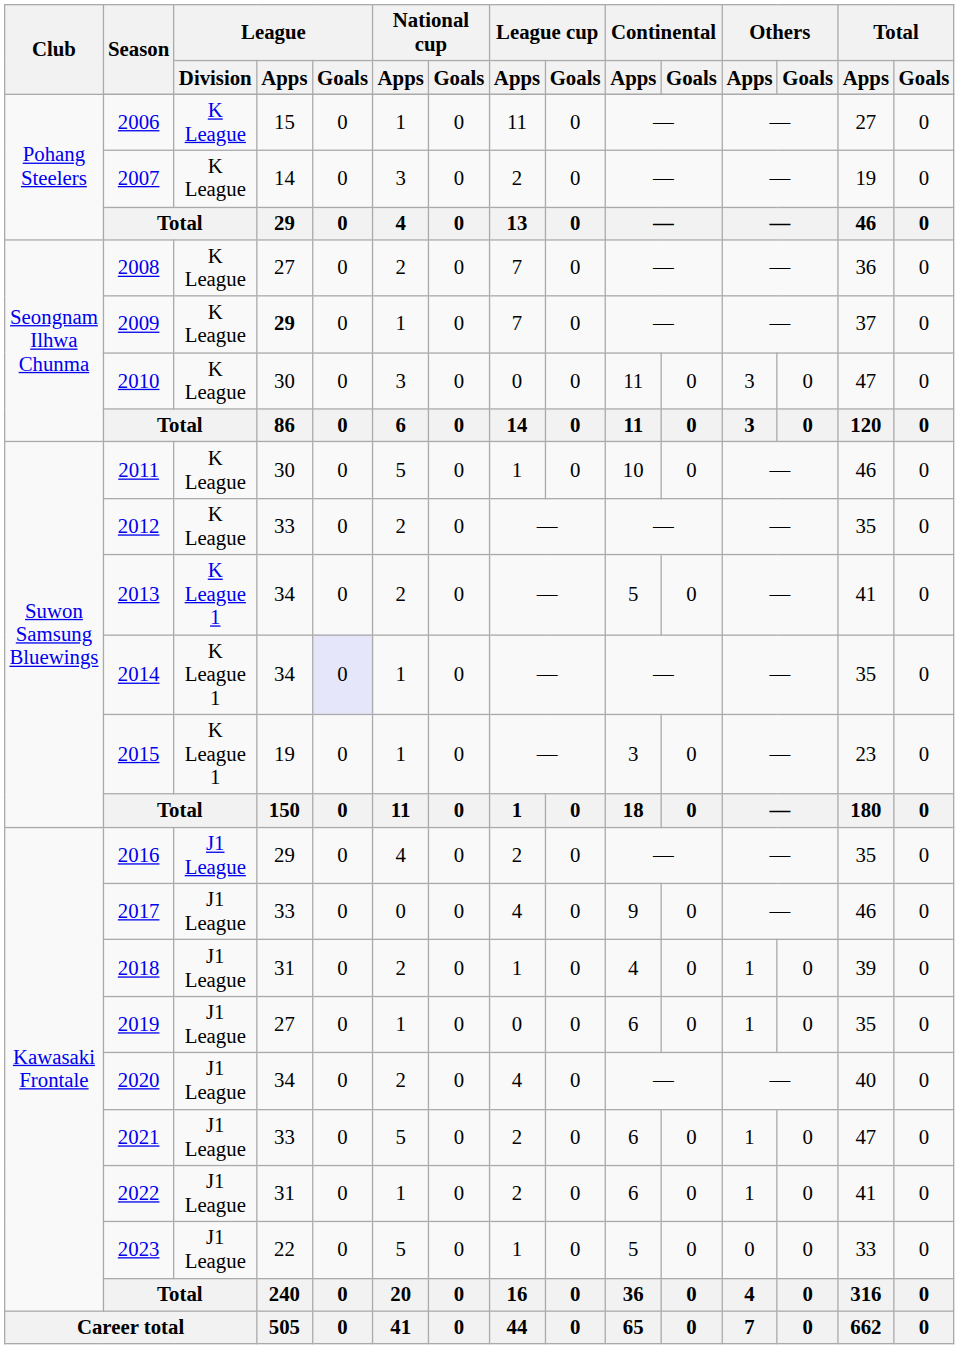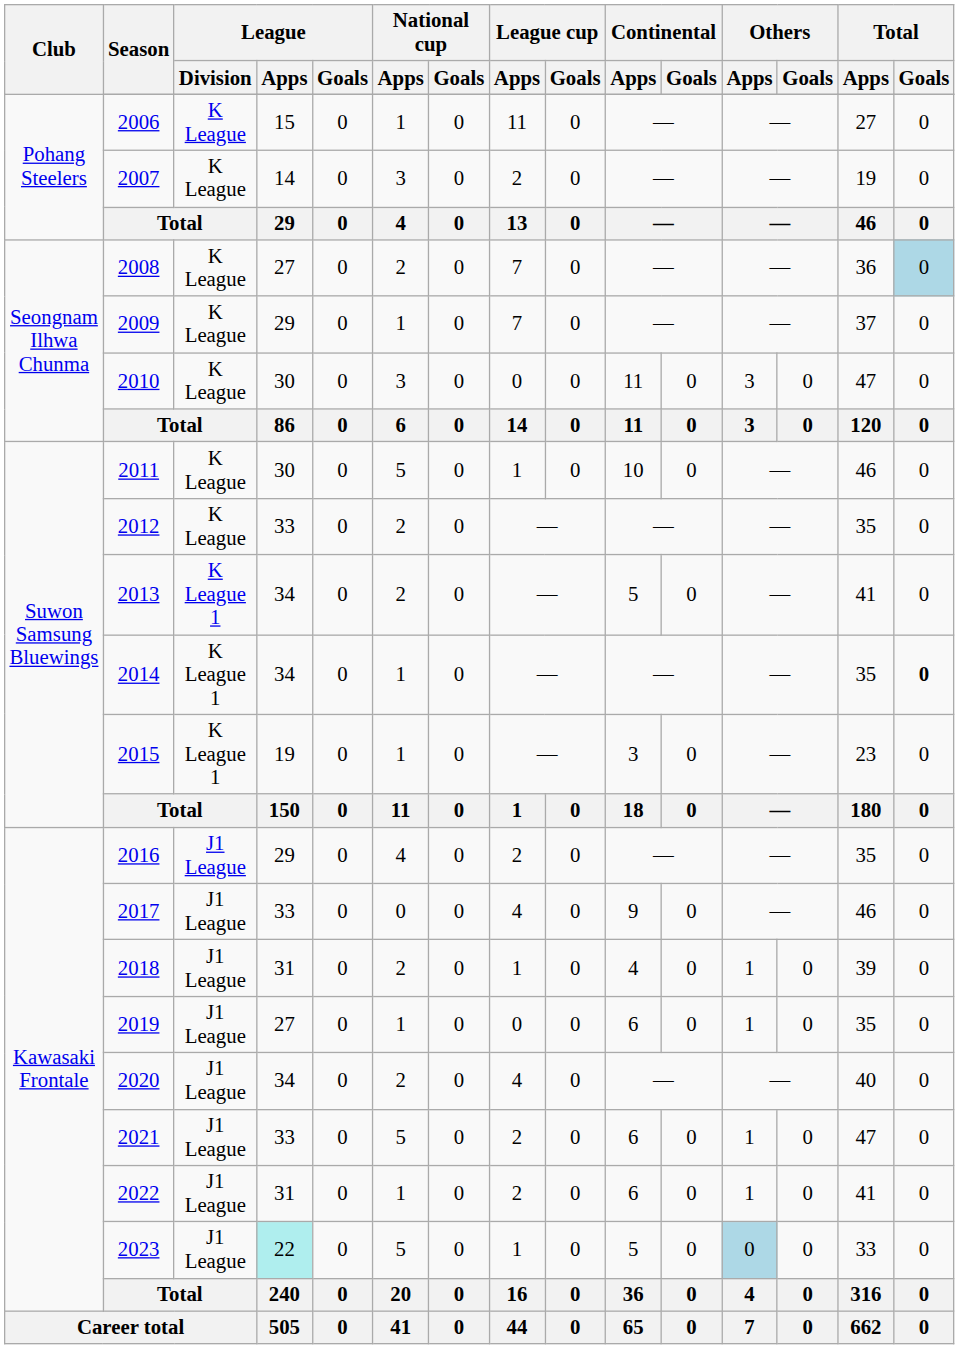2008 | Total / Goals: no background -> lightblue background
2009 | League / Apps: bold -> normal
2014 | League / Goals: lavender background -> no background
2014 | Total / Goals: normal -> bold
2023 | League / Apps: no background -> paleturquoise background
2023 | Others / Apps: no background -> lightblue background
